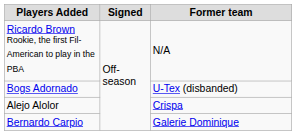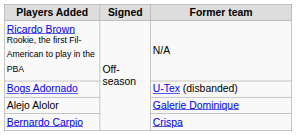Alejo Alolor | Former team: Crispa -> Galerie Dominique
Bernardo Carpio | Former team: Galerie Dominique -> Crispa
